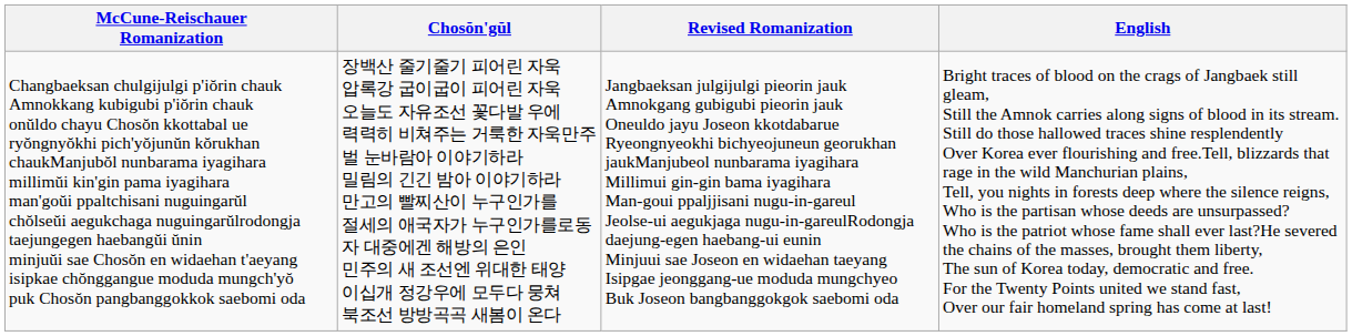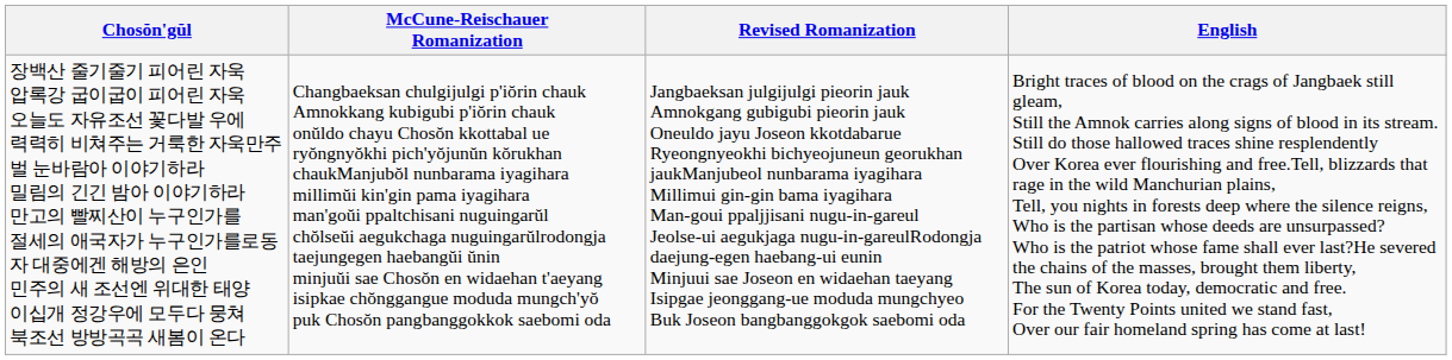columns swapped: Chosŏn'gŭl <-> McCune-Reischauer Romanization
